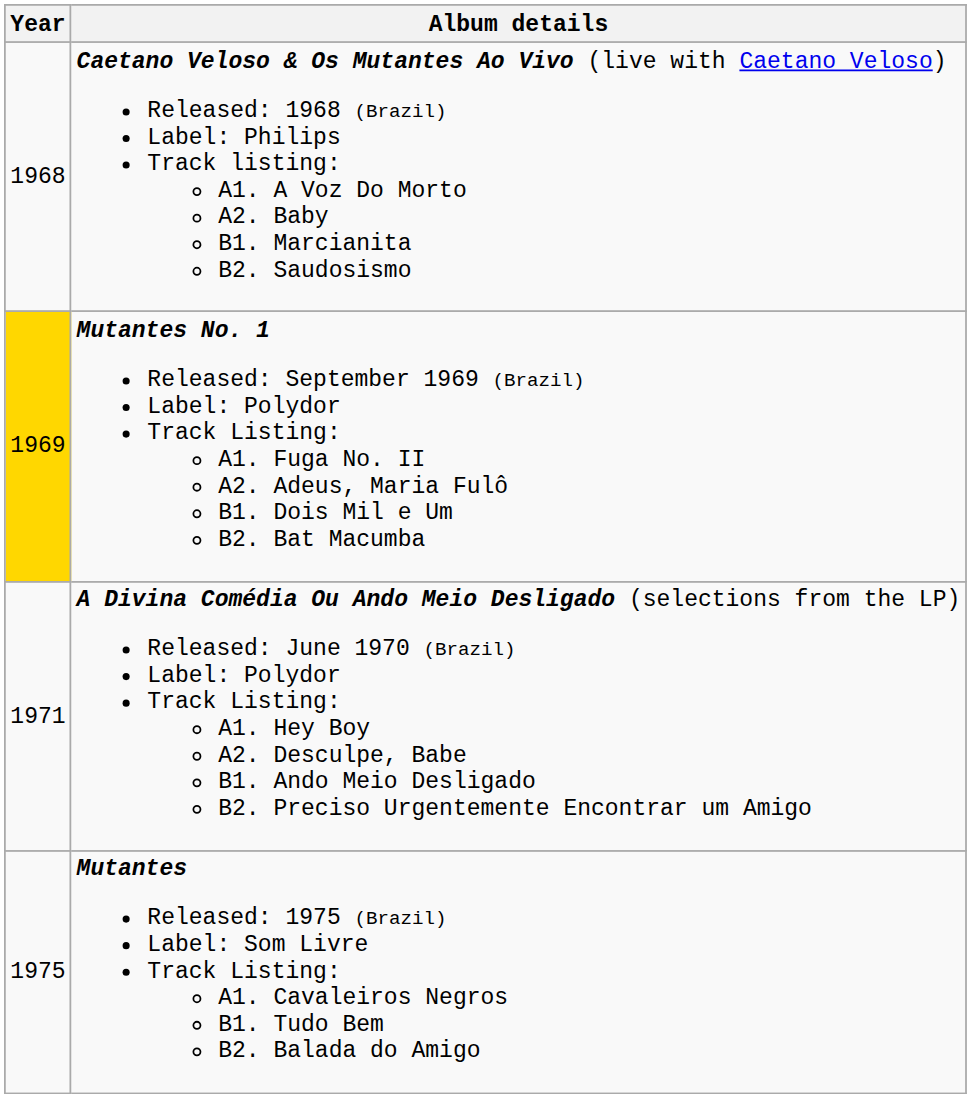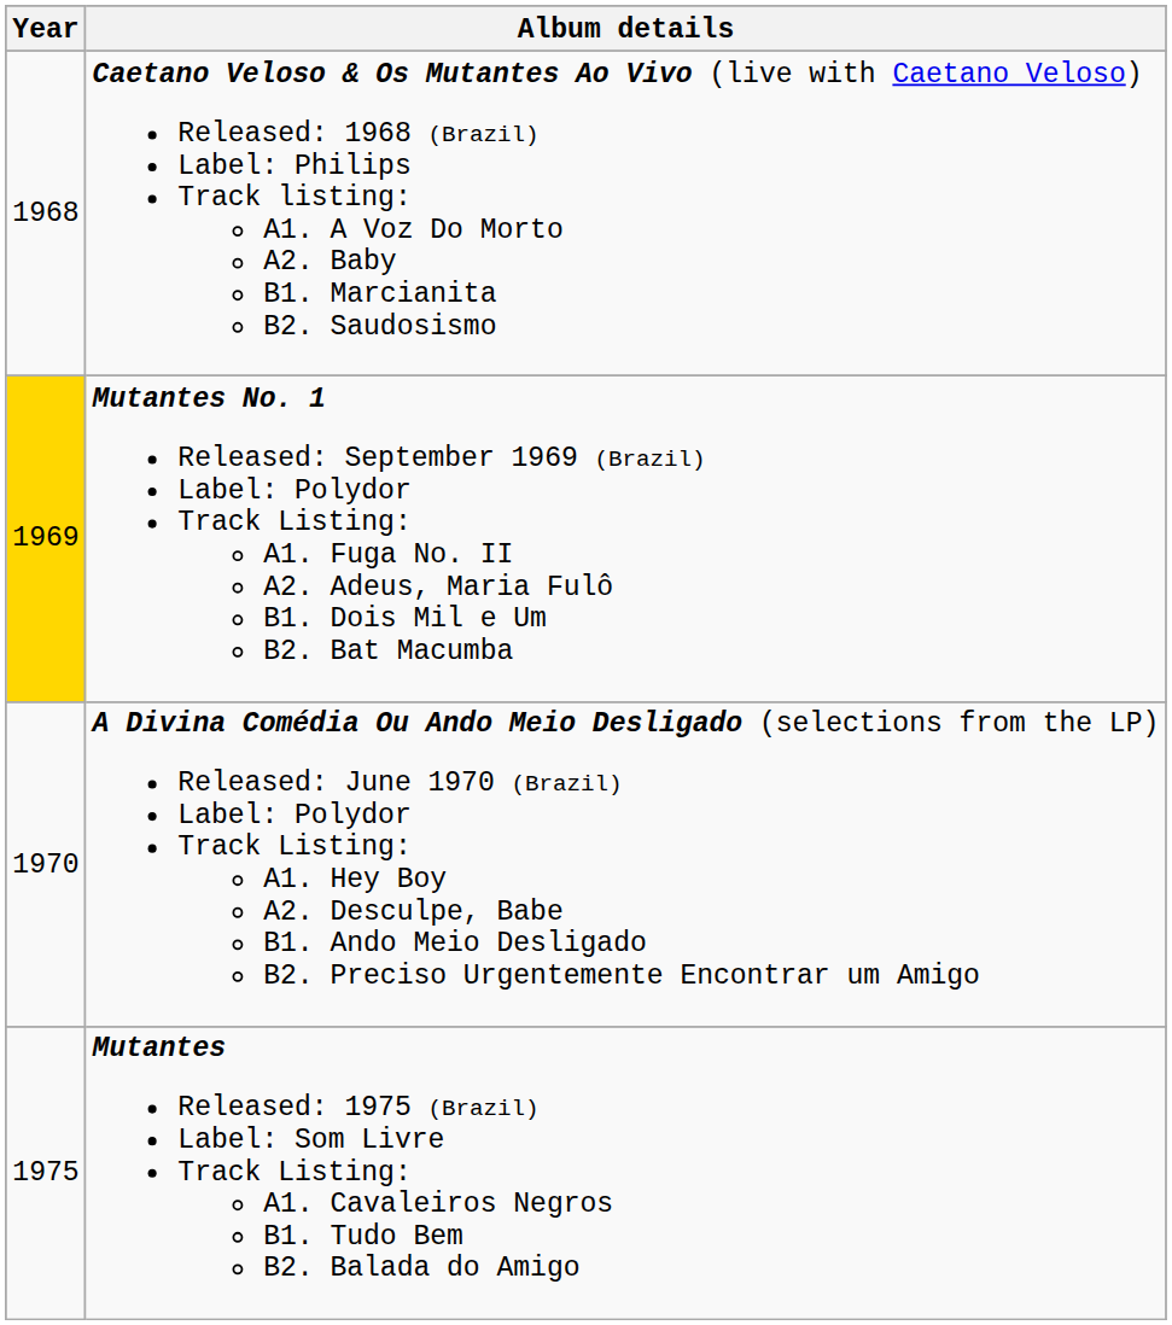row 4 | Year: 1971 -> 1970
